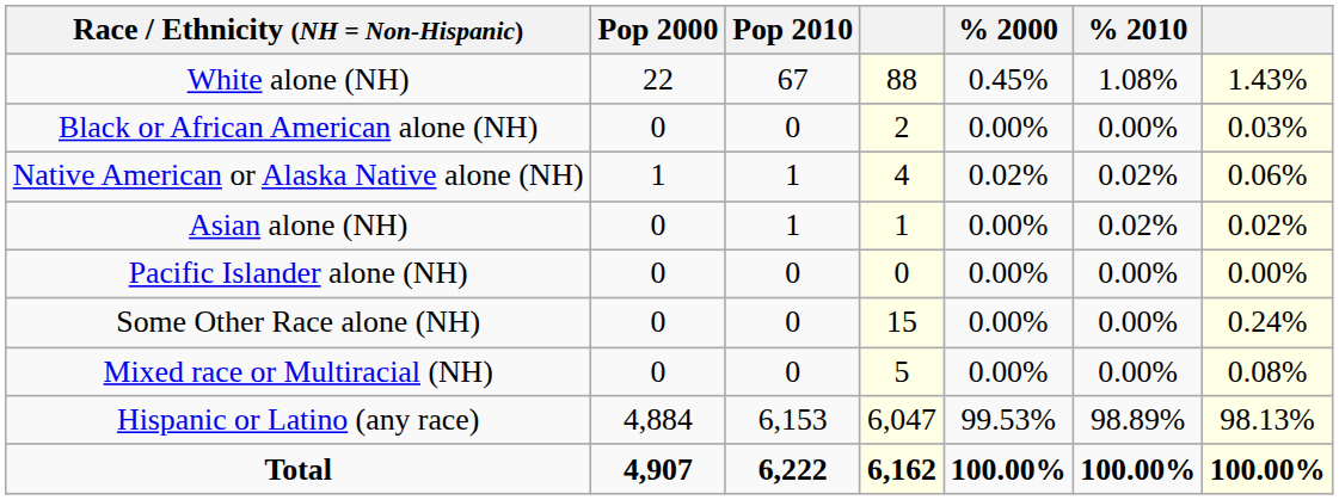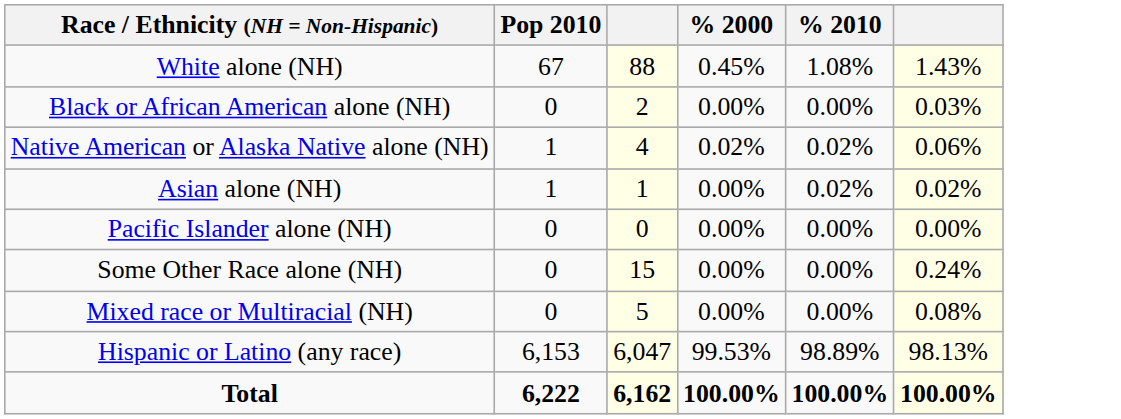- column: Pop 2000 | 22 | 0 | 1 | 0 | 0 | 0 | 0 | 4,884 | 4,907
